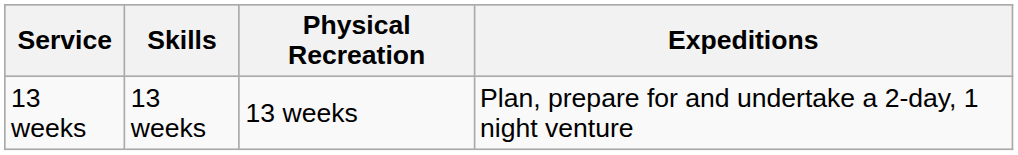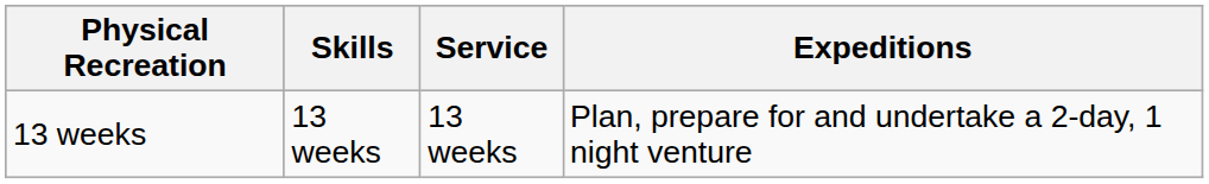columns swapped: Service <-> Physical Recreation
